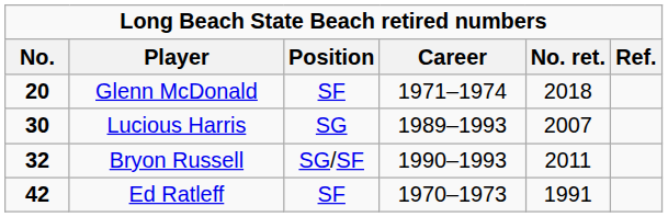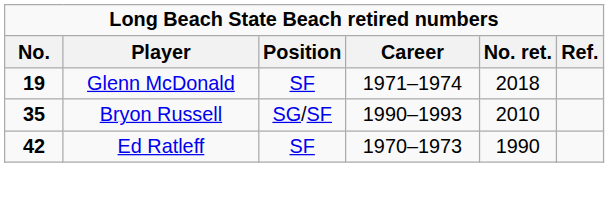Glenn McDonald | No.: 20 -> 19
- row: 30 | Lucious Harris | SG | 1989–1993 | 2007
Bryon Russell | No.: 32 -> 35
Bryon Russell | No. ret.: 2011 -> 2010
Ed Ratleff | No. ret.: 1991 -> 1990
